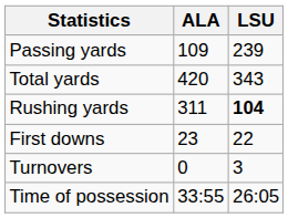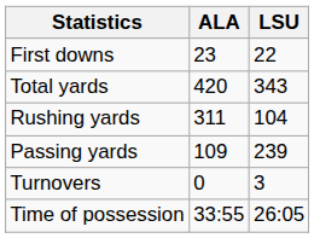rows swapped: First downs <-> Passing yards
Rushing yards | LSU: bold -> normal
